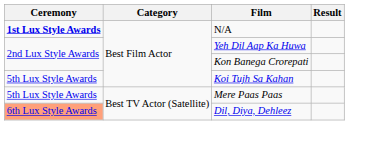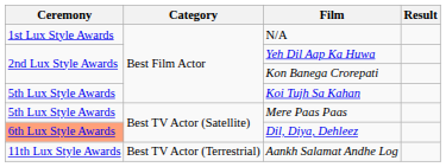N/A | Ceremony: bold -> normal
+ row: 11th Lux Style Awards | Best TV Actor (Terrestrial) | Aankh Salamat Andhe Log
